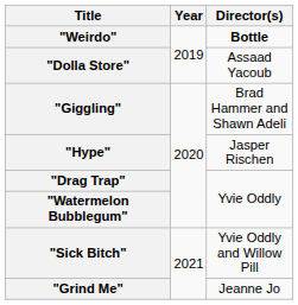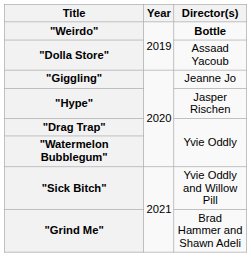"Giggling" | Director(s): Brad Hammer and Shawn Adeli -> Jeanne Jo
"Grind Me" | Director(s): Jeanne Jo -> Brad Hammer and Shawn Adeli
